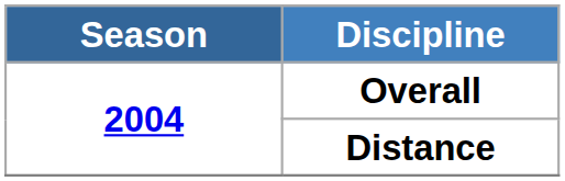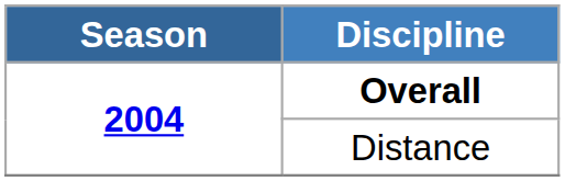Distance | column 2: bold -> normal
